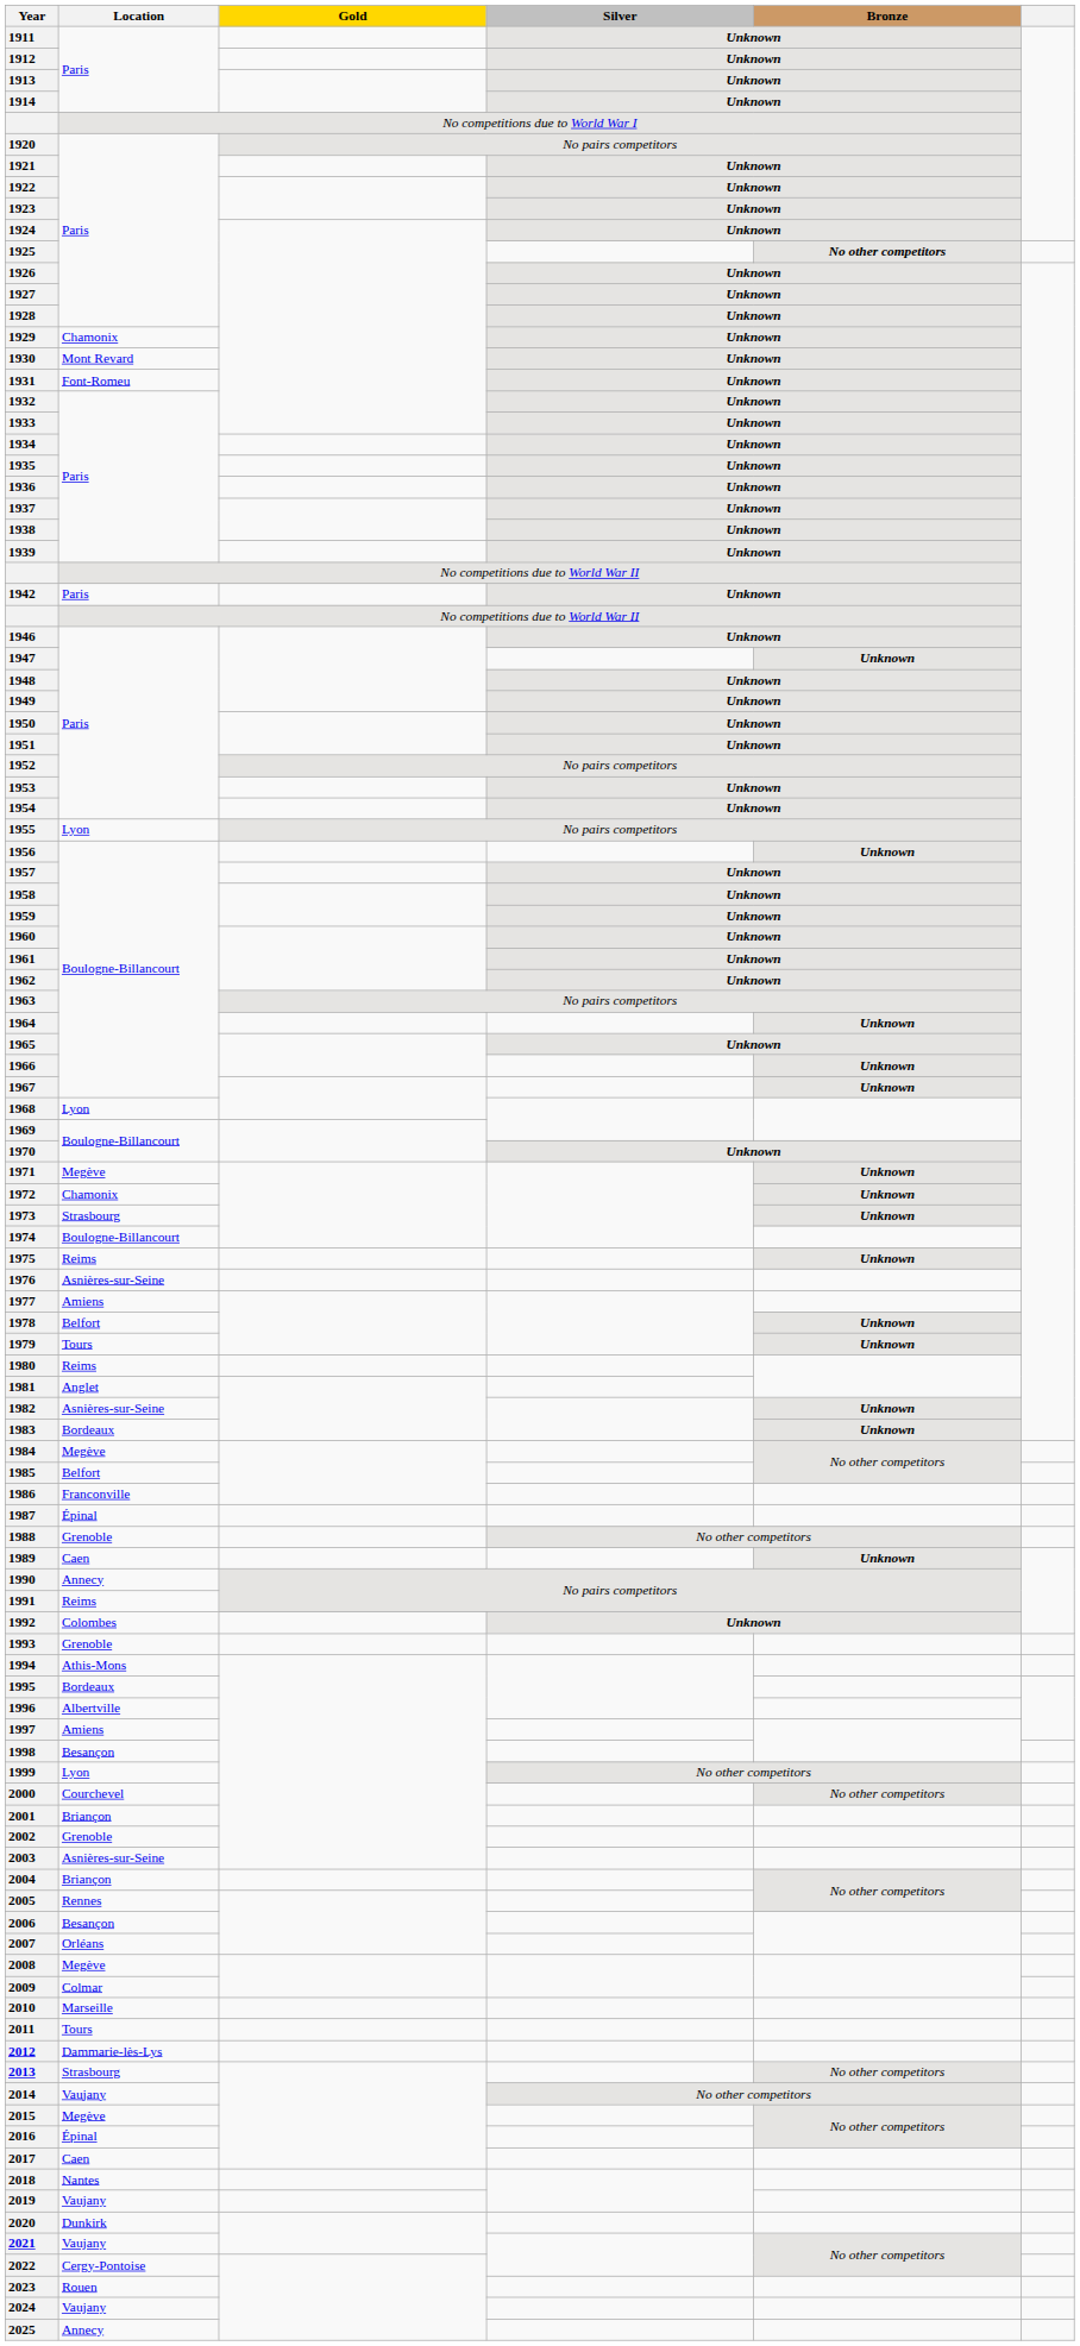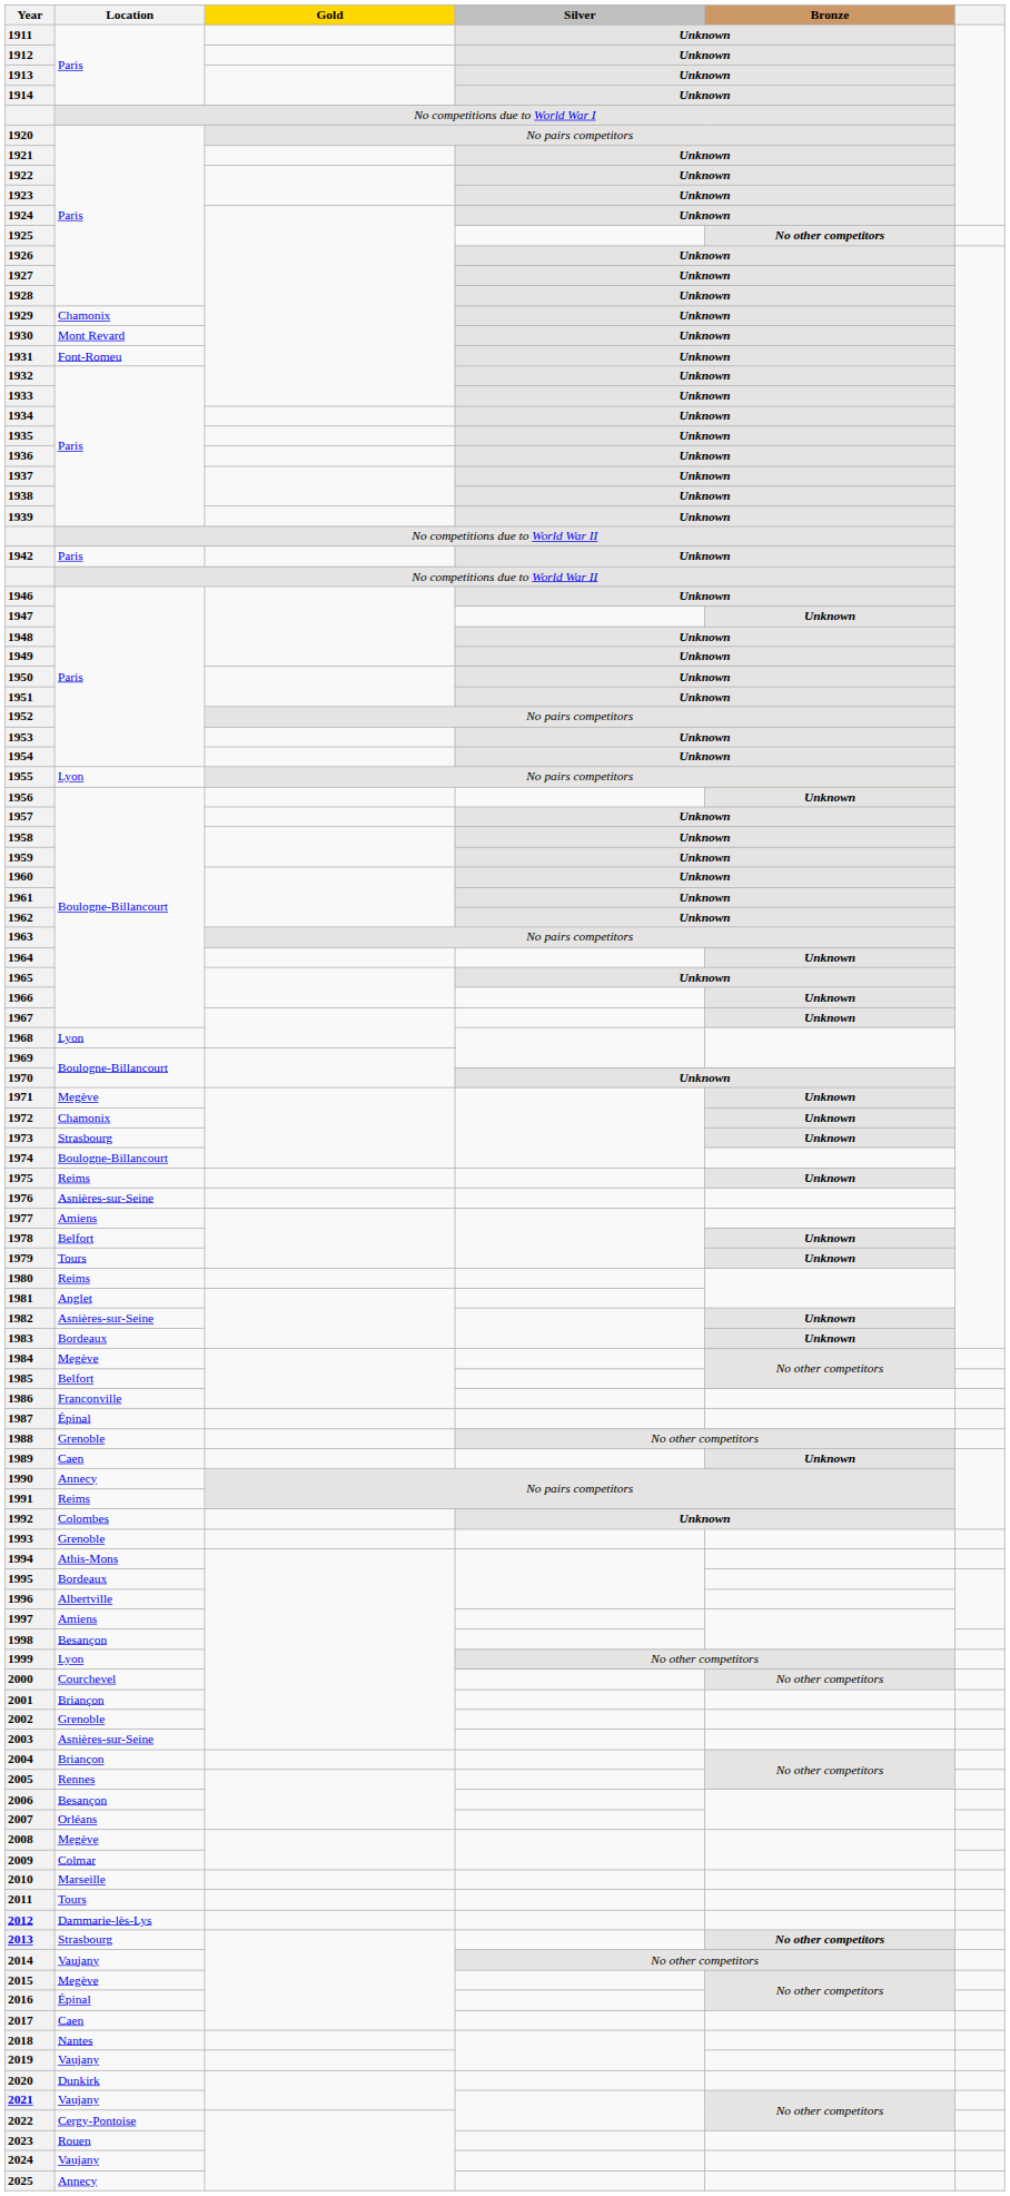2013 | Bronze: normal -> bold
